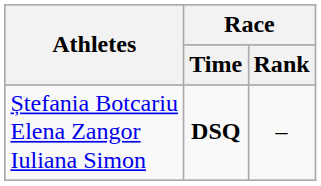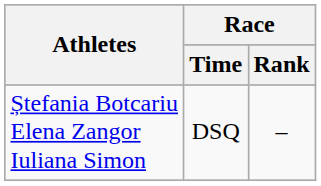Ștefania Botcariu Elena Zangor Iuliana Simon | Race / Time: bold -> normal
